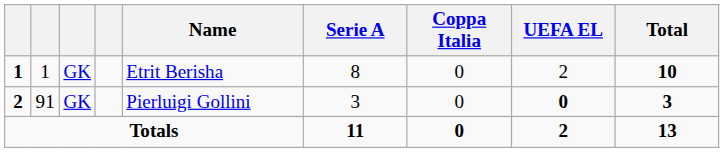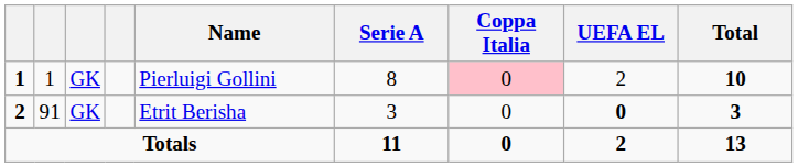row 2 | Name: Etrit Berisha -> Pierluigi Gollini
row 2 | Coppa Italia: no background -> pink background
row 3 | Name: Pierluigi Gollini -> Etrit Berisha
